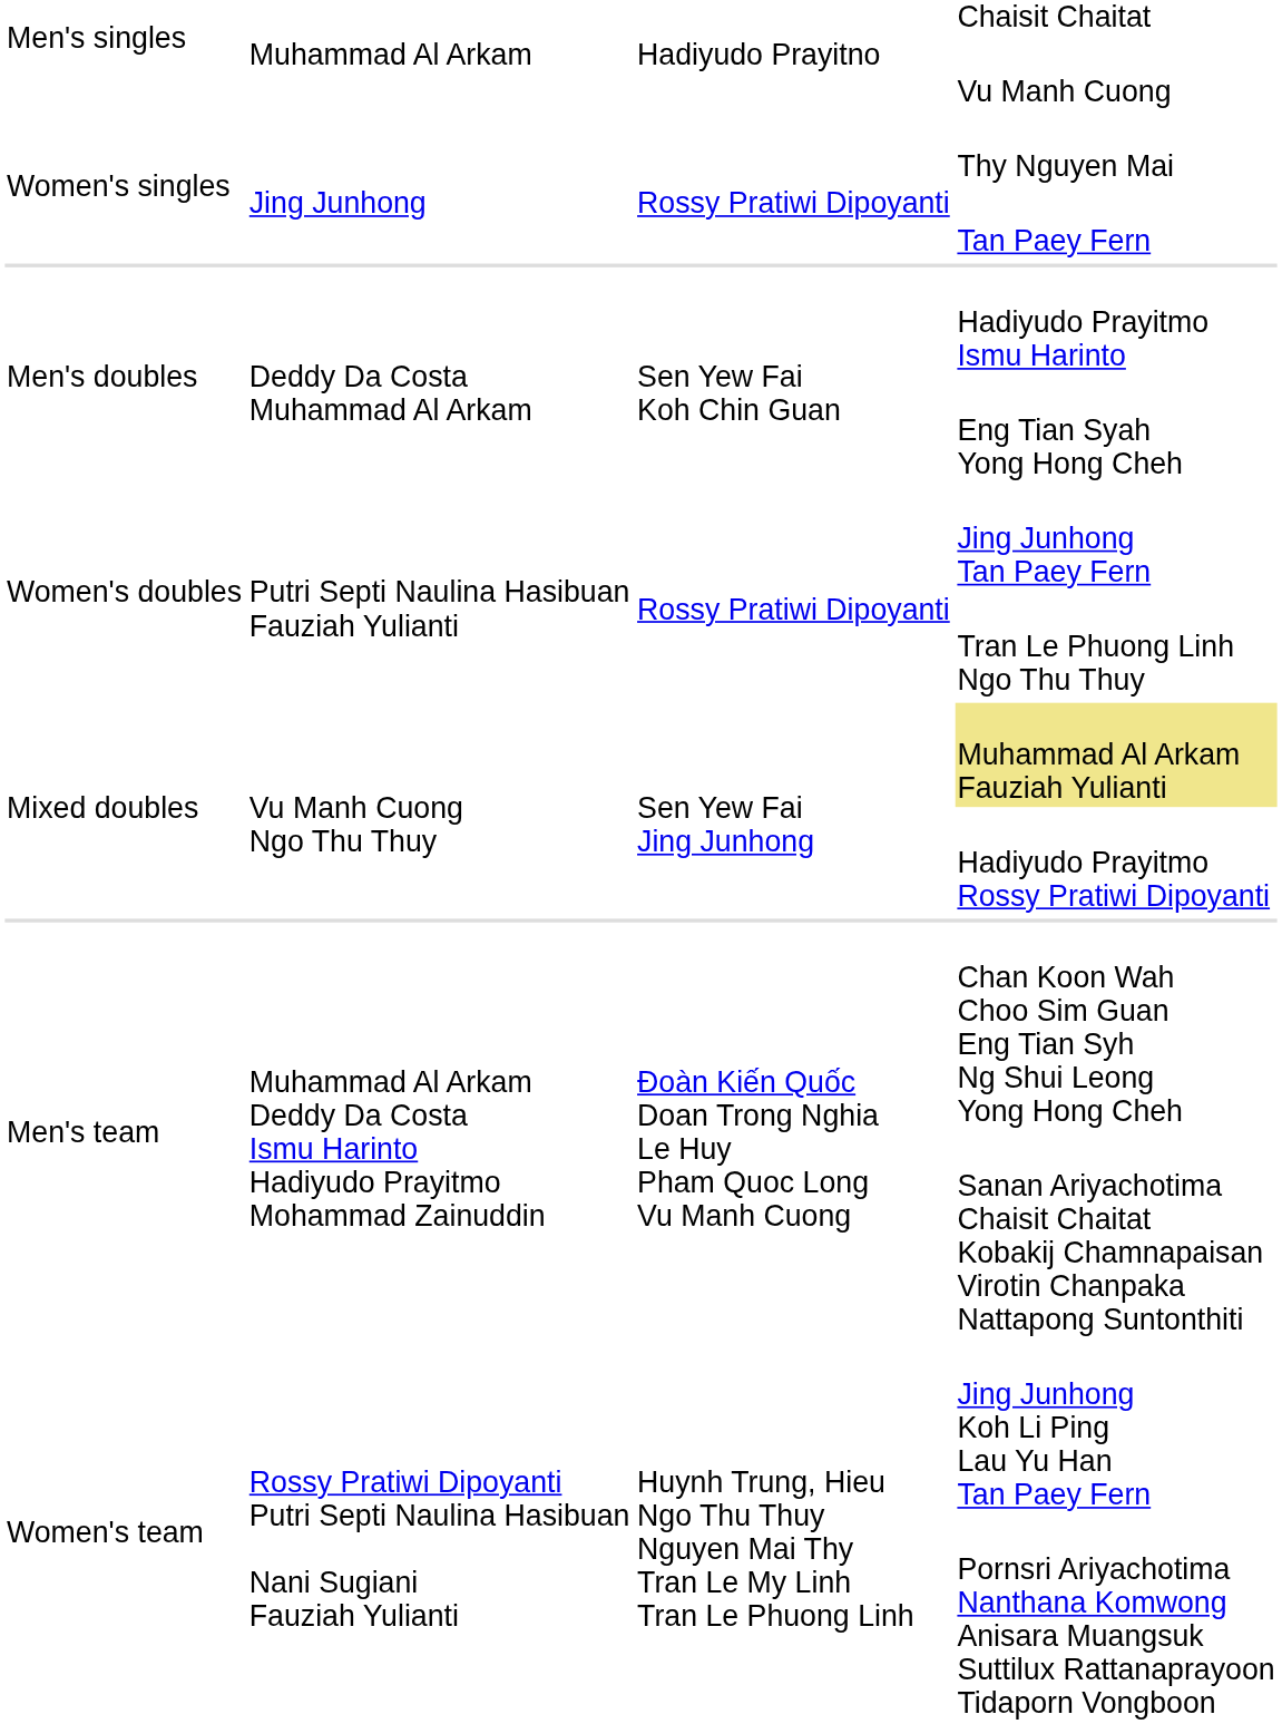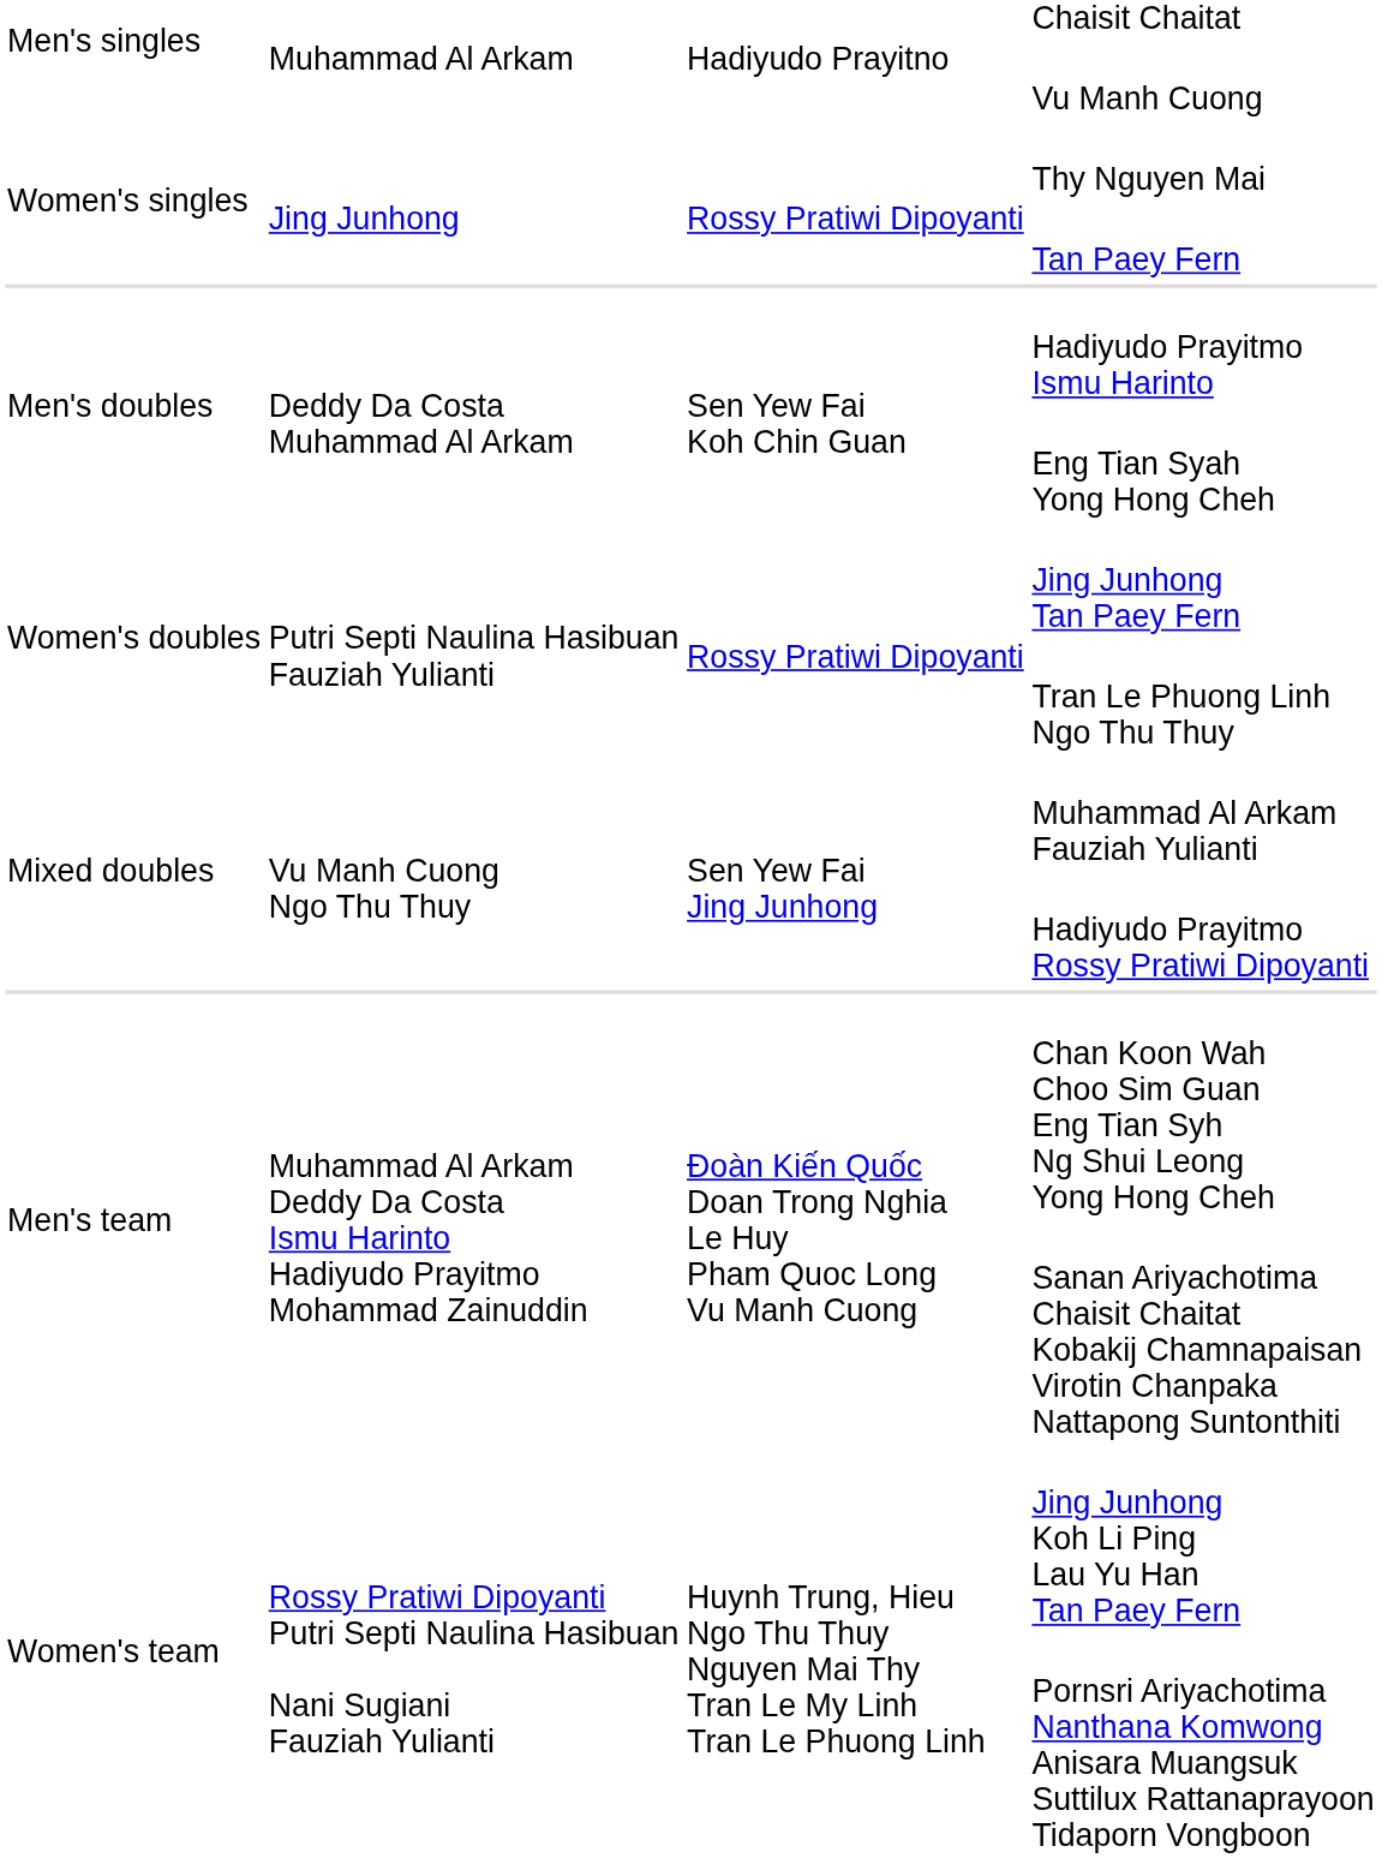Muhammad Al Arkam Fauziah Yulianti | column 4: khaki background -> no background
